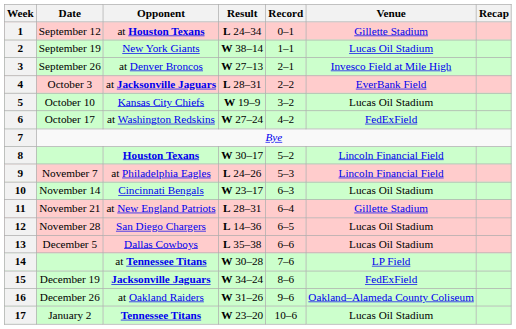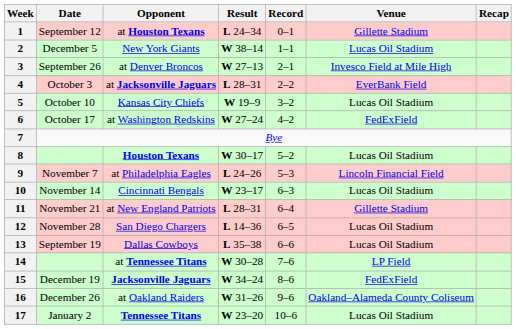2 | Date: September 19 -> December 5
8 | Venue: Lincoln Financial Field -> Lucas Oil Stadium
13 | Date: December 5 -> September 19
